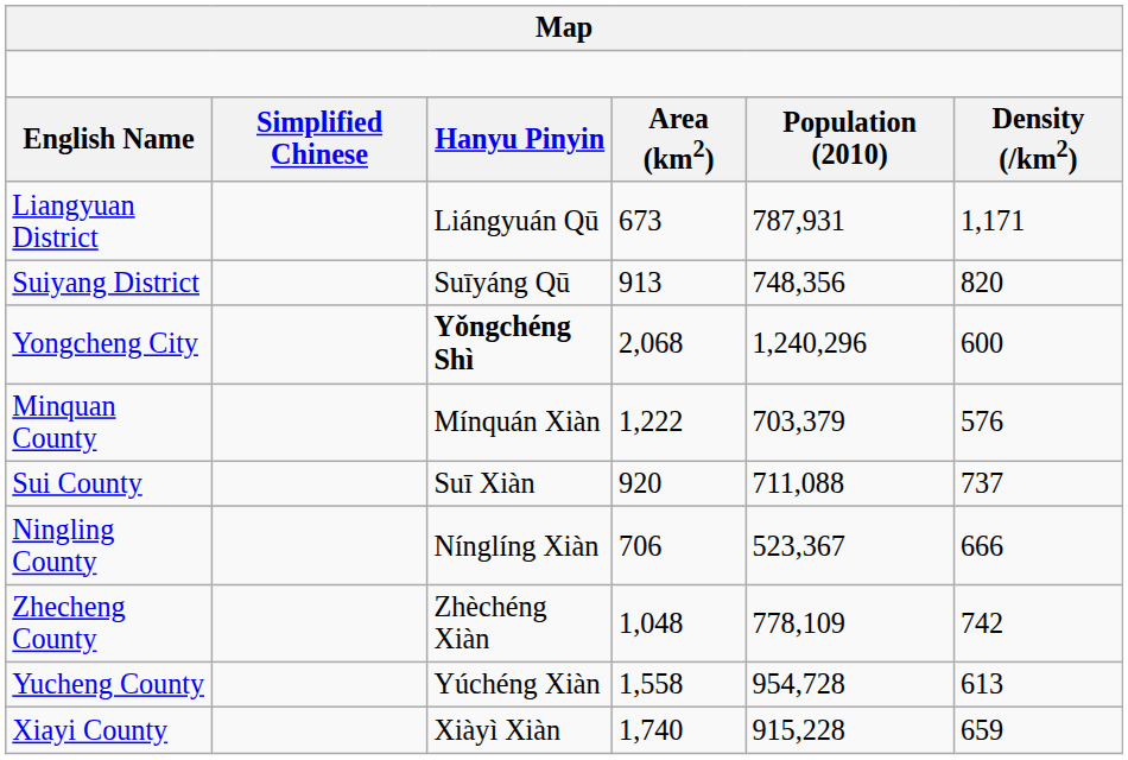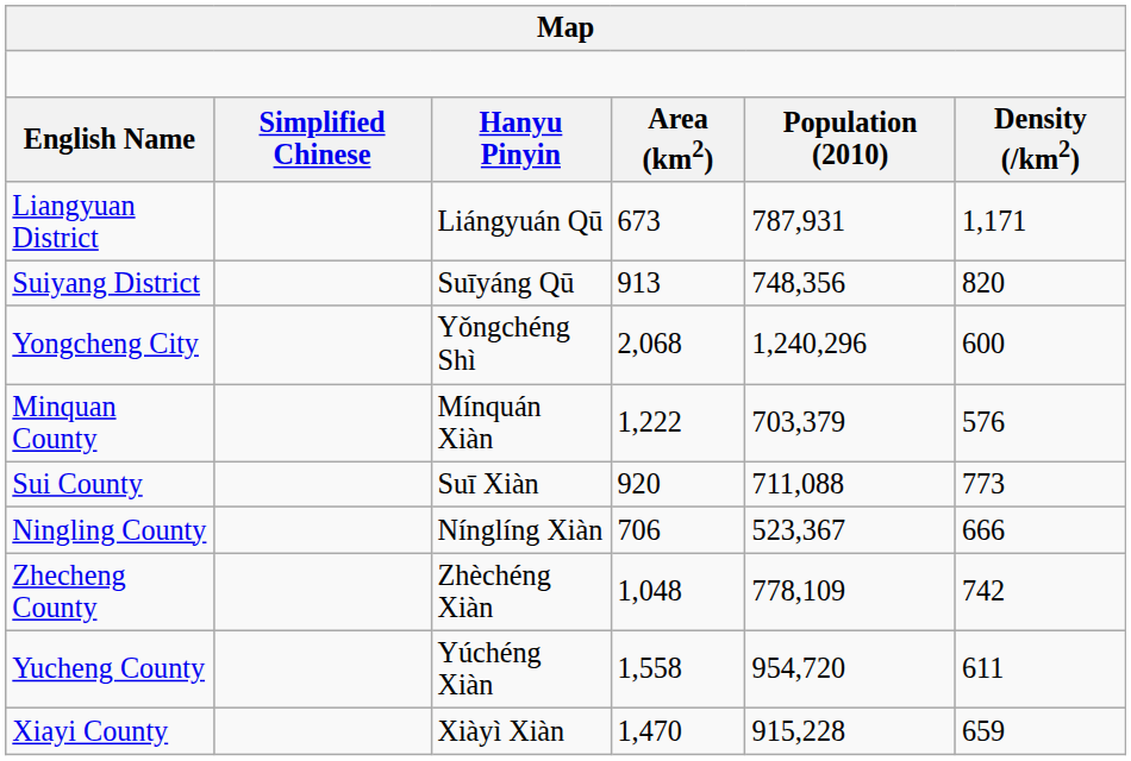Yongcheng City | column 3: bold -> normal
Sui County | column 6: 737 -> 773
Yucheng County | column 5: 954,728 -> 954,720
Yucheng County | column 6: 613 -> 611
Xiayi County | column 4: 1,740 -> 1,470
